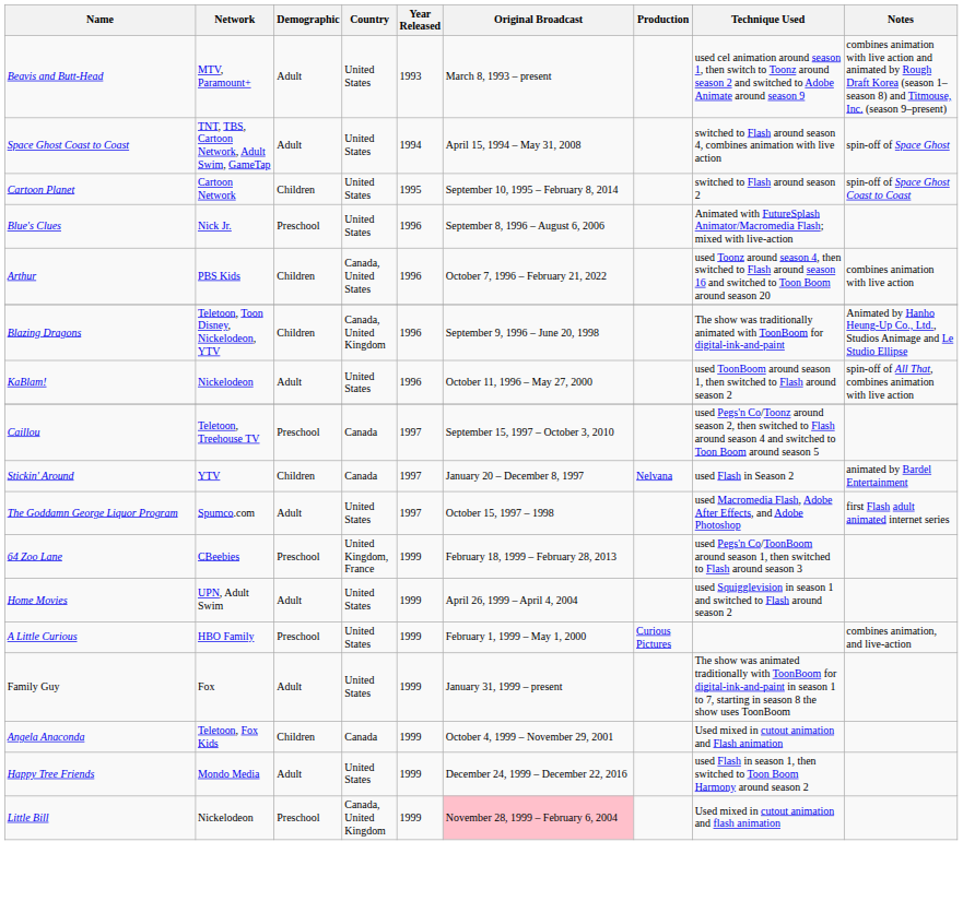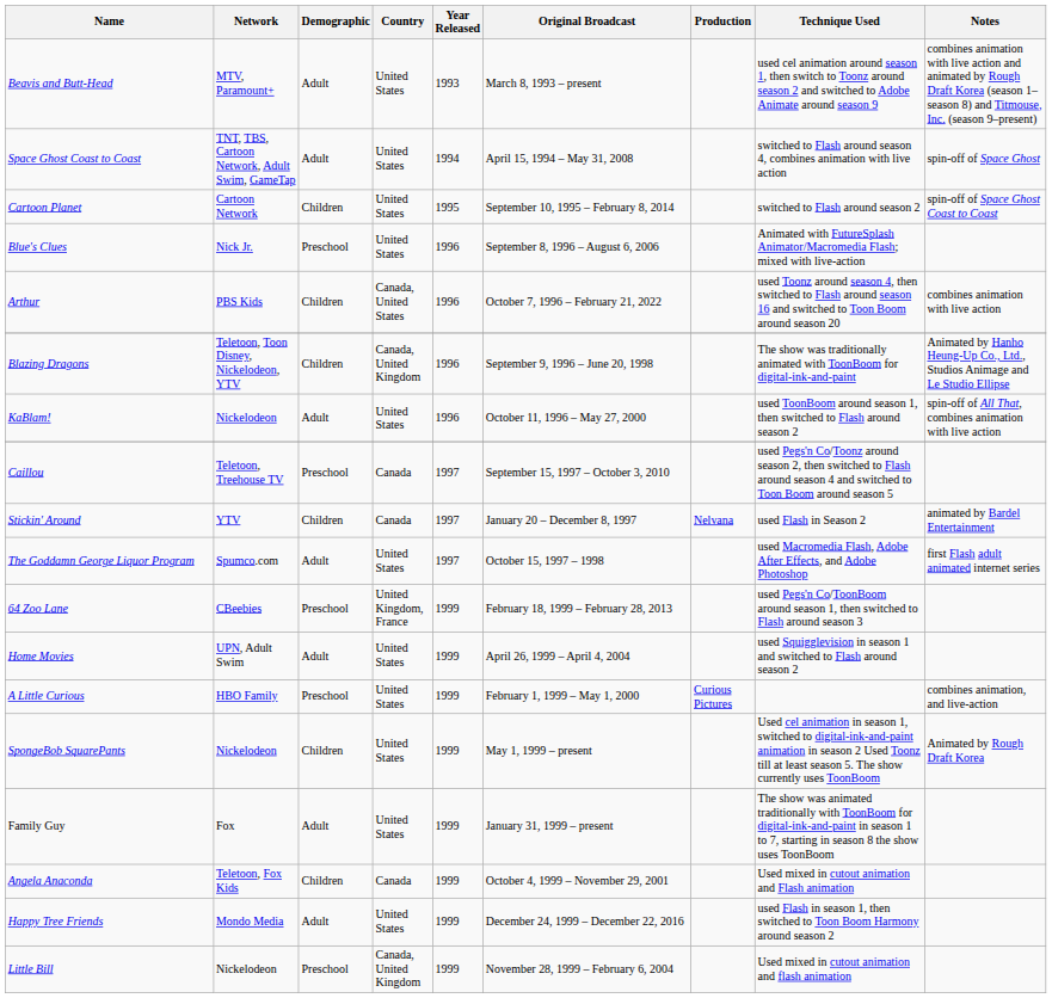+ row: SpongeBob SquarePants | Nickelodeon | Children | United States | 1999 | May 1, 1999 – present | Used cel animation in season 1, switched to digital-ink-and-paint animation in season 2 Used Toonz till at least season 5. The show currently uses ToonBoom | Animated by Rough Draft Korea
Little Bill | Original Broadcast: pink background -> no background
